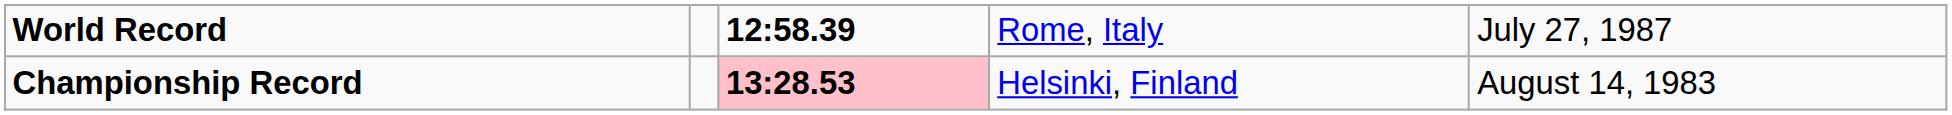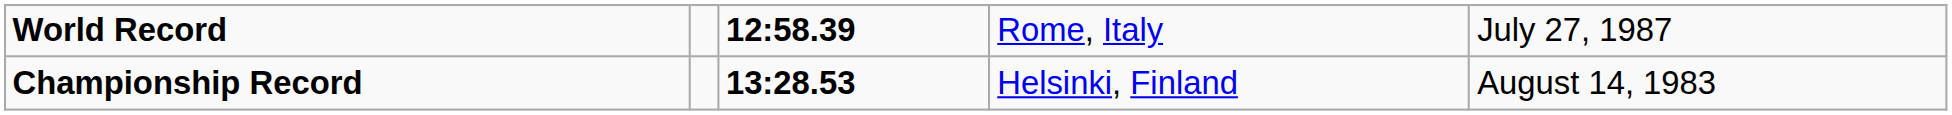Championship Record | column 3: pink background -> no background
